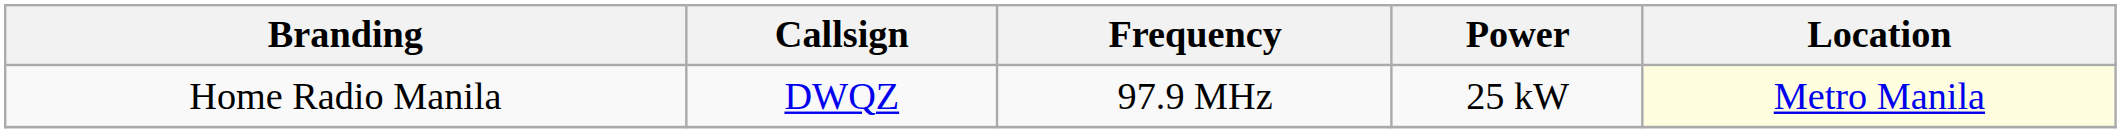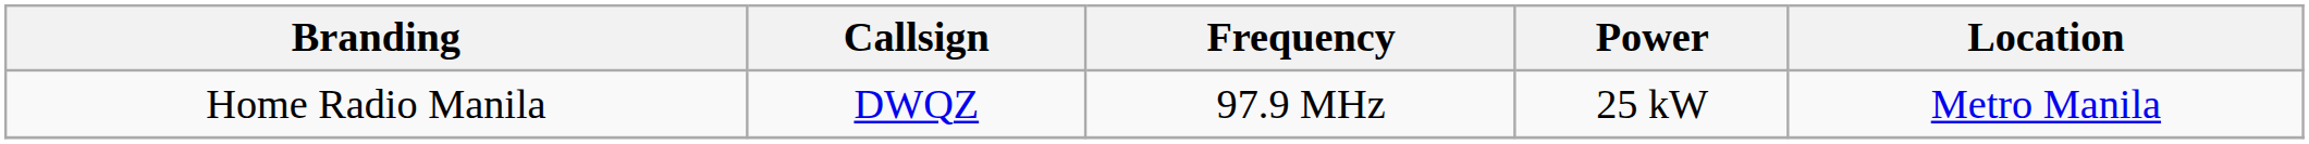Home Radio Manila | Location: lightyellow background -> no background
